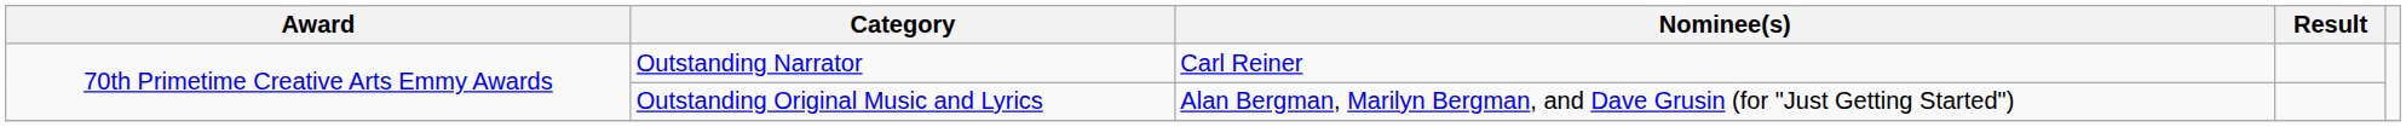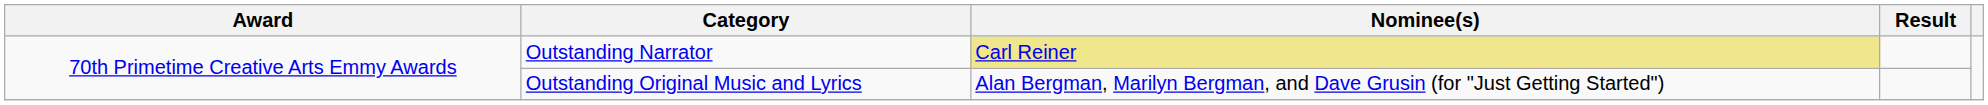Outstanding Narrator | Nominee(s): no background -> khaki background
